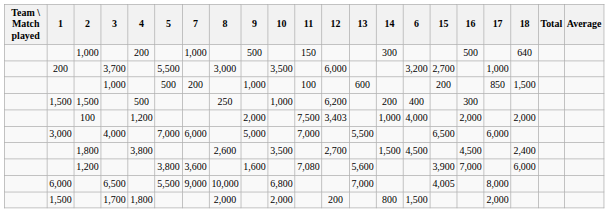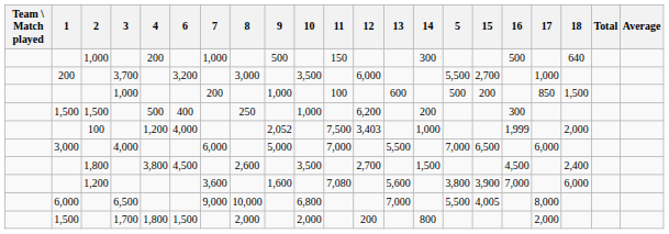columns swapped: 6 <-> 5
row 6 | 9: 2,000 -> 2,052
row 6 | 16: 2,000 -> 1,999
